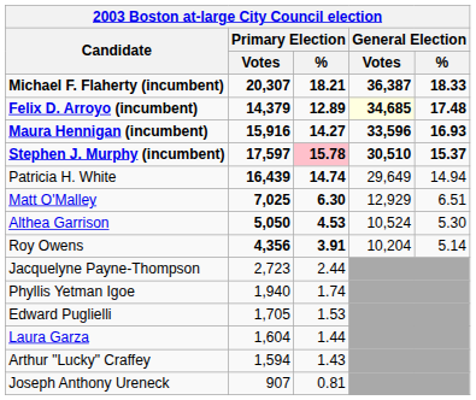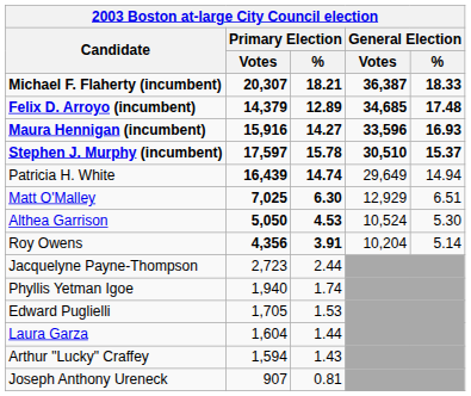Felix D. Arroyo (incumbent) | column 4: lightyellow background -> no background
Stephen J. Murphy (incumbent) | column 3: pink background -> no background
